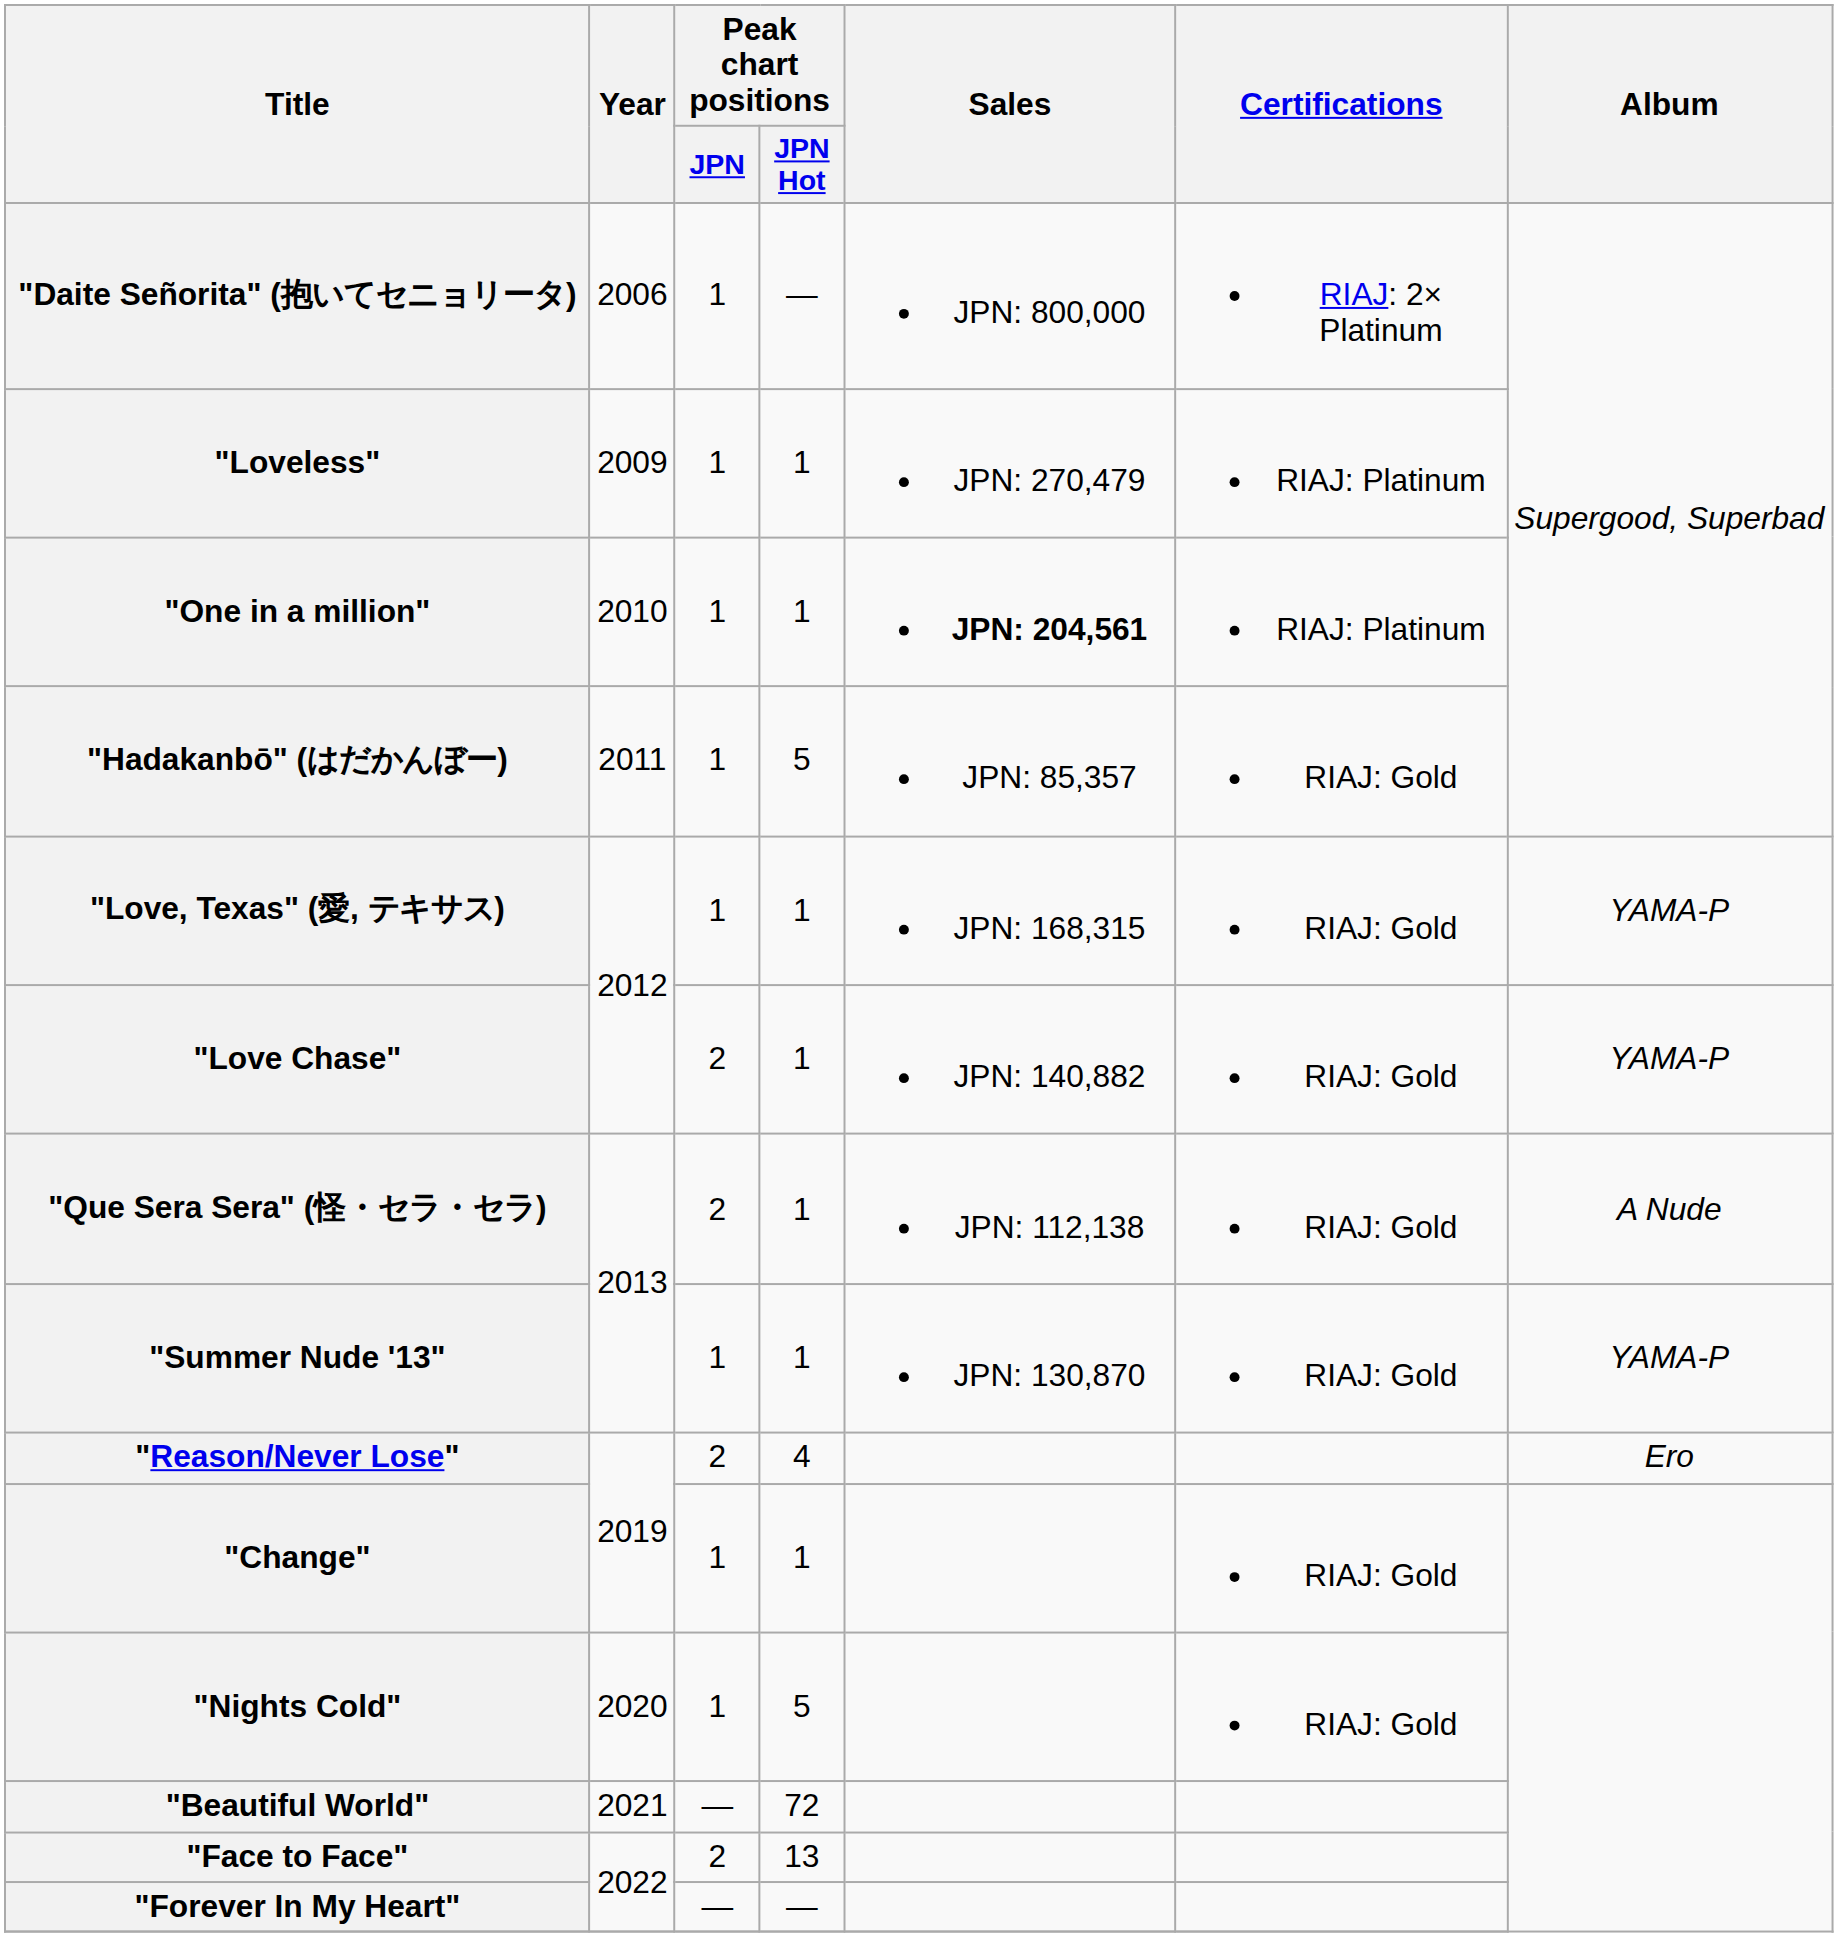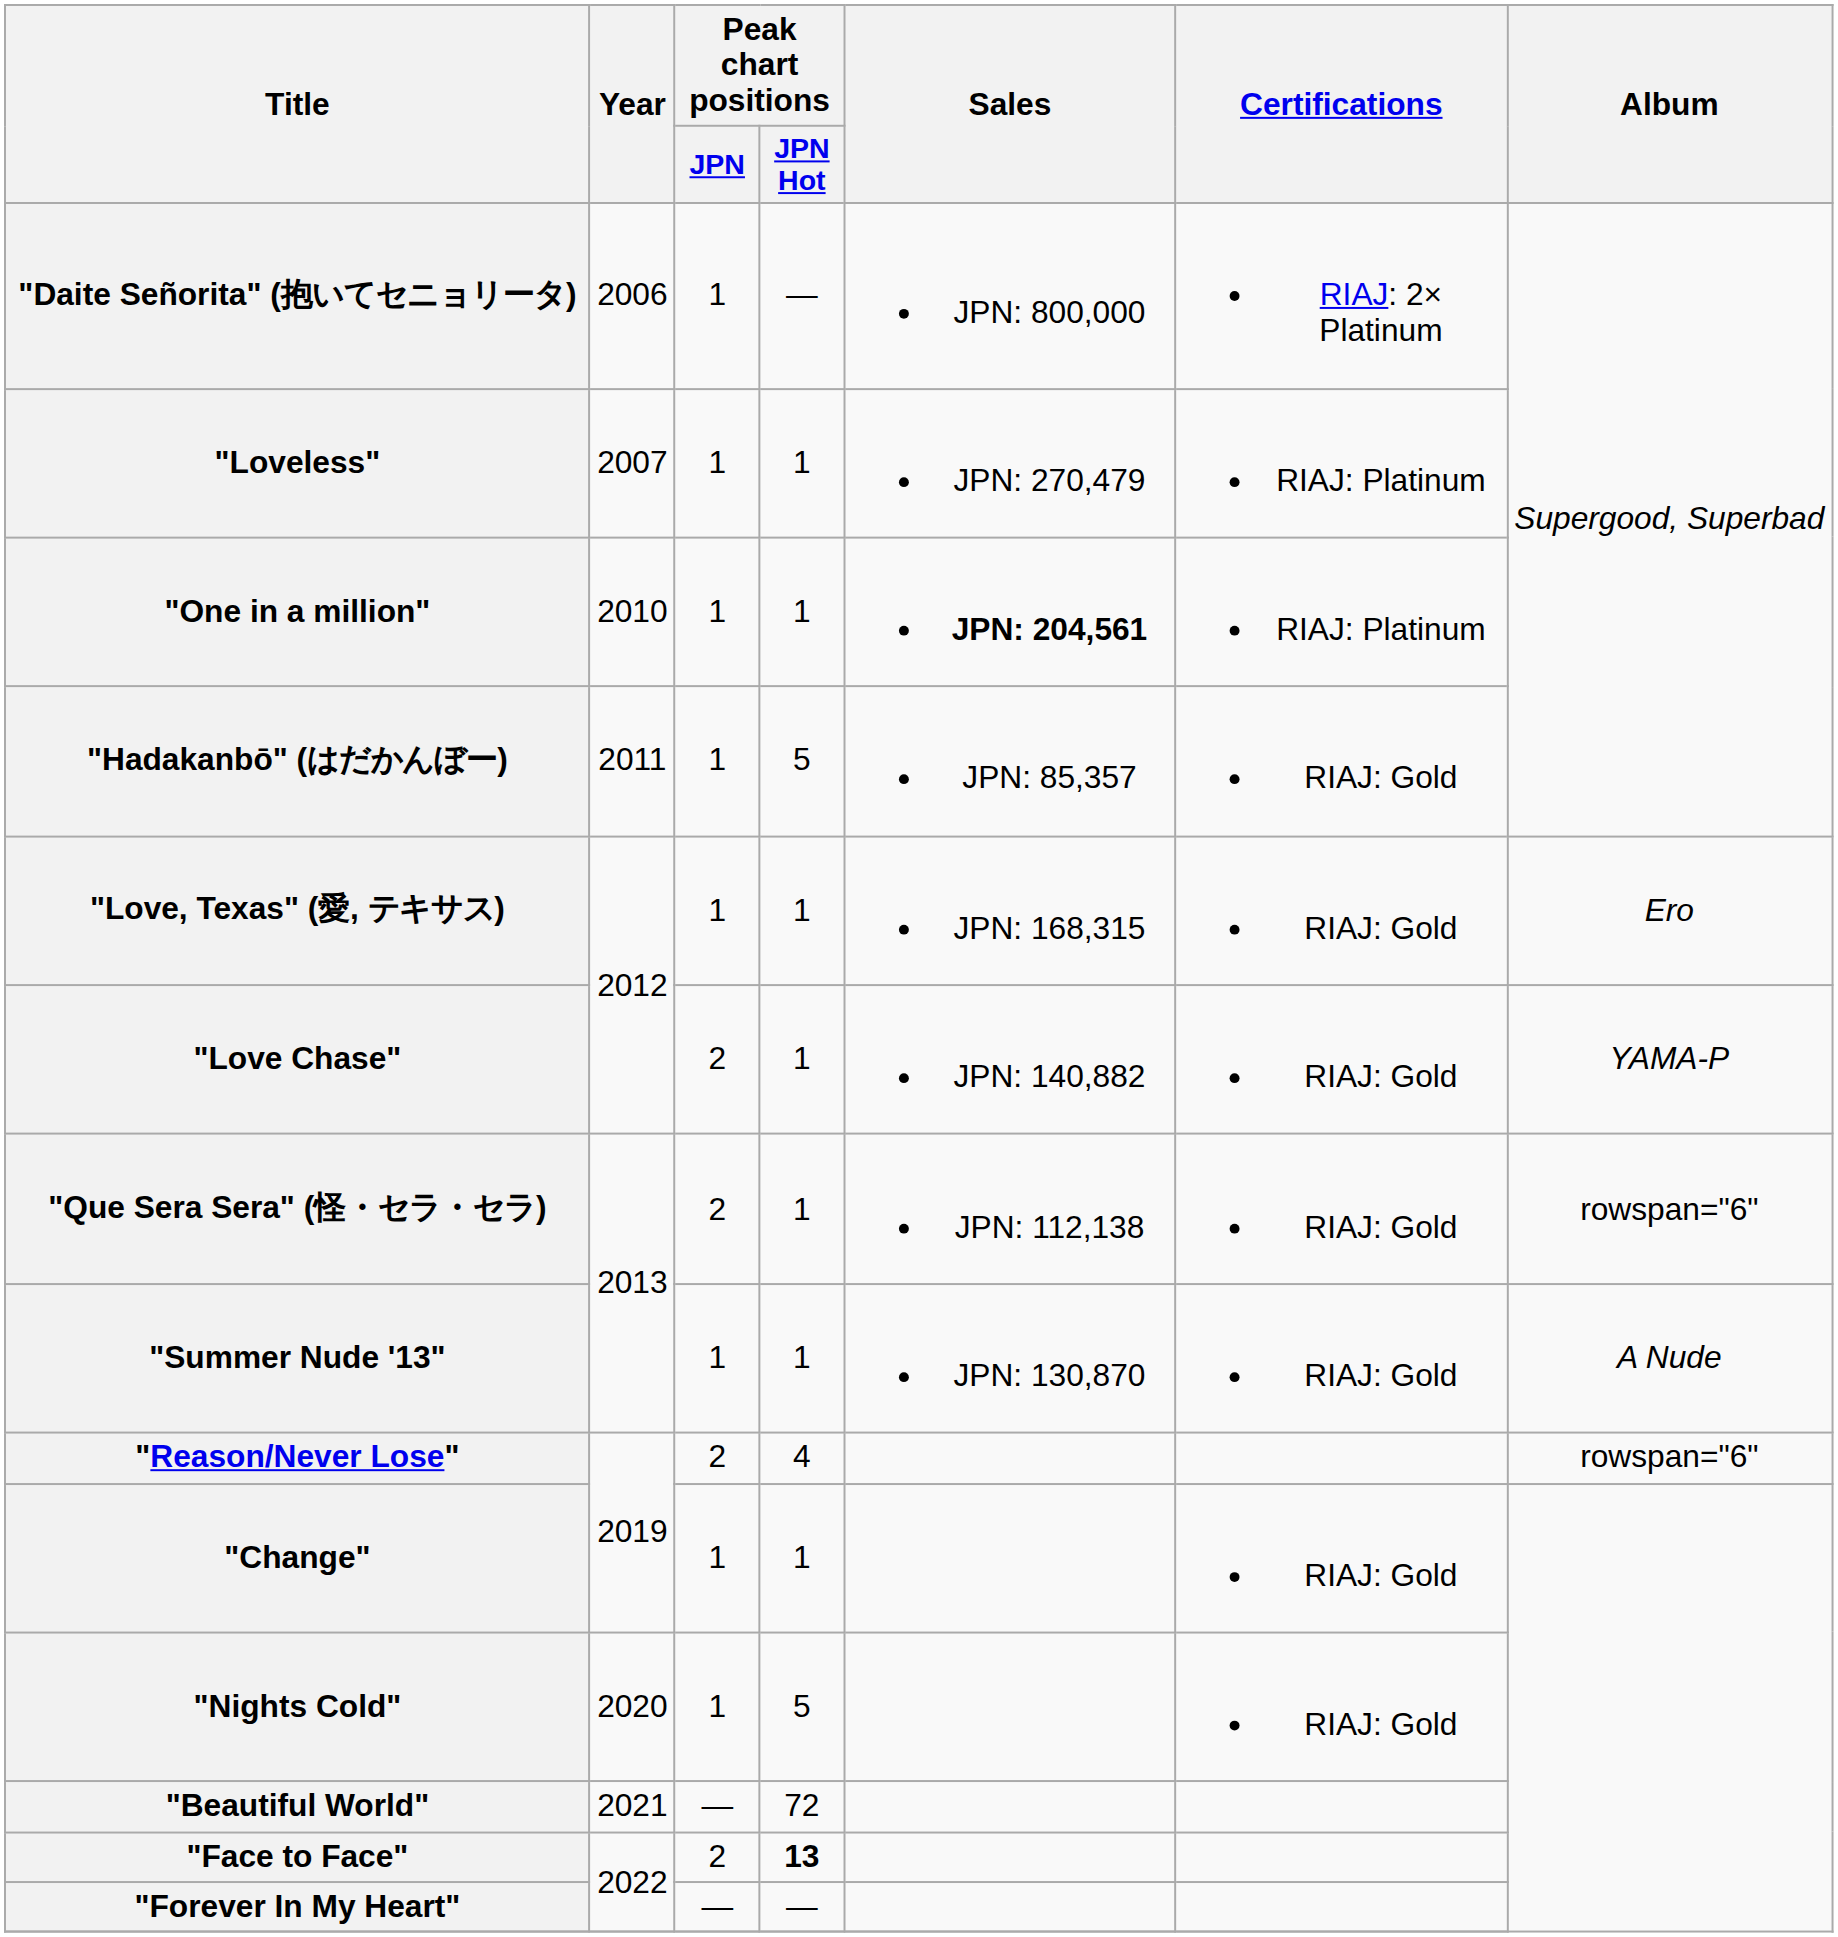"Loveless" | Year: 2009 -> 2007
"Love, Texas" (愛, テキサス) | Album: YAMA-P -> Ero
"Que Sera Sera" (怪・セラ・セラ) | Album: A Nude -> rowspan="6"
"Summer Nude '13" | Album: YAMA-P -> A Nude
"Reason/Never Lose" | Album: Ero -> rowspan="6"
"Face to Face" | Peak chart positions / JPN Hot: normal -> bold
